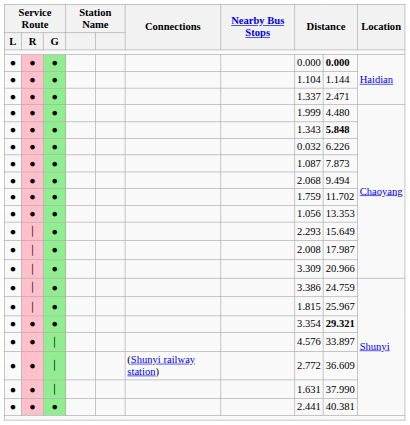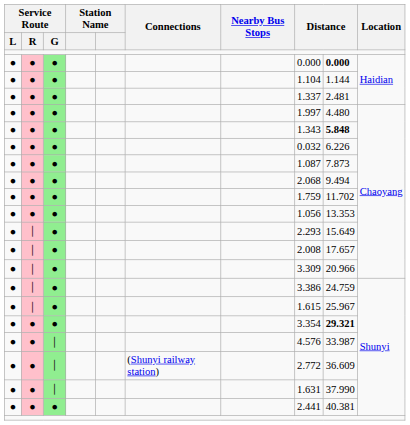row 6 | column 9: 2.471 -> 2.481
row 7 | column 8: 1.999 -> 1.997
row 15 | column 9: 17.987 -> 17.657
row 18 | column 8: 1.815 -> 1.615
row 20 | column 9: 33.897 -> 33.987
